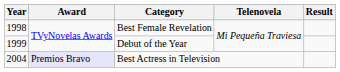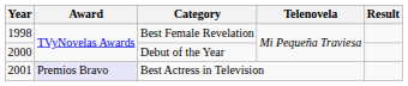Debut of the Year | Year: 1999 -> 2000
Best Actress in Television | Year: 2004 -> 2001
